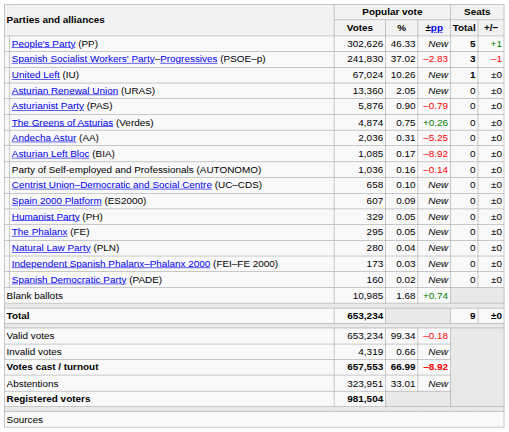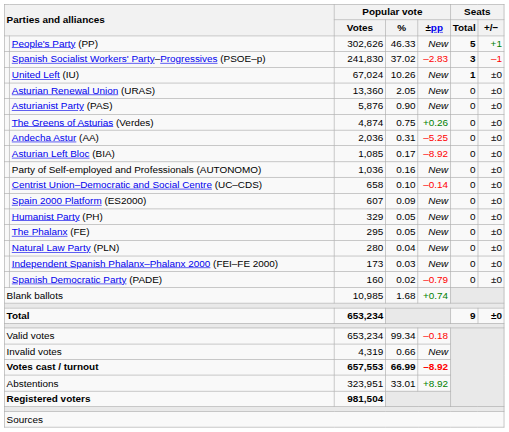Asturianist Party (PAS) | Popular vote / ±pp: –0.79 -> New
Party of Self-employed and Professionals (AUTONOMO) | Popular vote / ±pp: –0.14 -> New
Centrist Union–Democratic and Social Centre (UC–CDS) | Popular vote / ±pp: New -> –0.14
Spanish Democratic Party (PADE) | Popular vote / ±pp: New -> –0.79
Abstentions | Popular vote / ±pp: New -> +8.92
